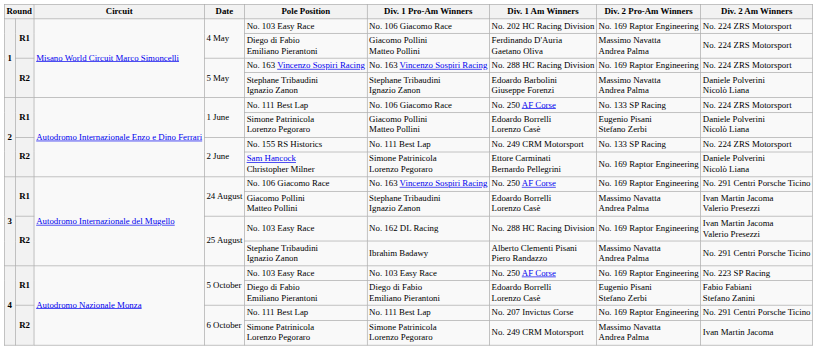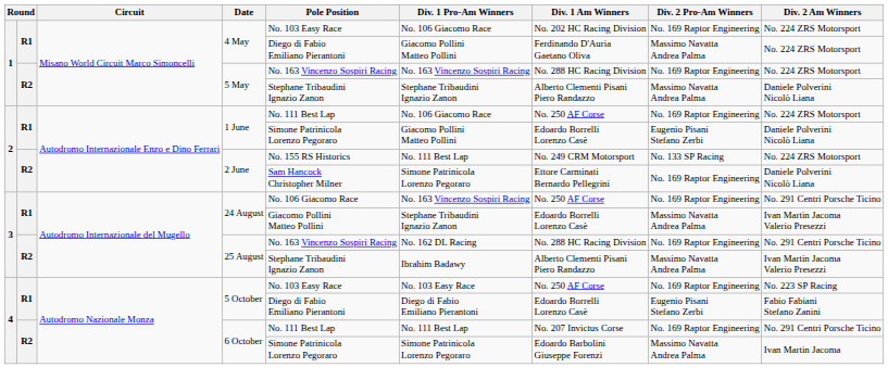row 5 | Div. 1 Am Winners: Edoardo Barbolini Giuseppe Forenzi -> Alberto Clementi Pisani Piero Randazzo
row 6 | Div. 2 Pro-Am Winners: No. 133 SP Racing -> No. 169 Raptor Engineering
row 12 | Pole Position: No. 103 Easy Race -> No. 163 Vincenzo Sospiri Racing
row 12 | Div. 2 Am Winners: Ivan Martin Jacoma Valerio Presezzi -> No. 291 Centri Porsche Ticino
row 13 | Div. 2 Am Winners: No. 291 Centri Porsche Ticino -> Ivan Martin Jacoma Valerio Presezzi
row 17 | Div. 1 Am Winners: No. 249 CRM Motorsport -> Edoardo Barbolini Giuseppe Forenzi
